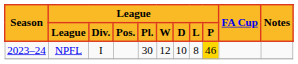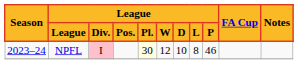NPFL | League / Div.: no background -> pink background
NPFL | League / Pl.: no background -> lightyellow background
NPFL | League / P: gold background -> no background
